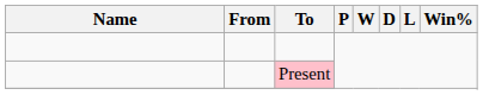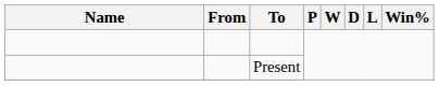Present | To: pink background -> no background
